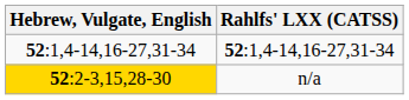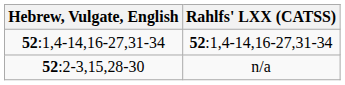n/a | Hebrew, Vulgate, English: gold background -> no background
